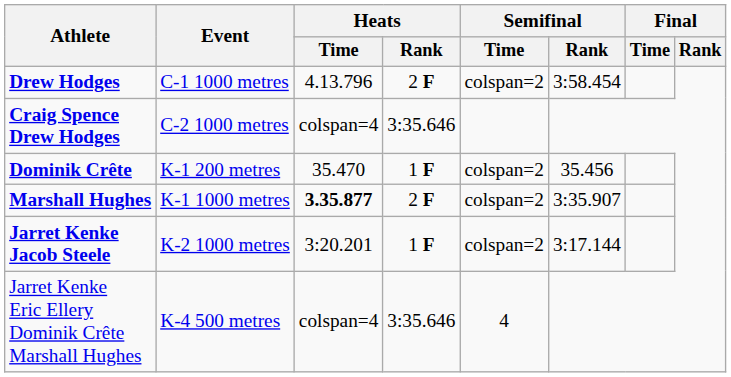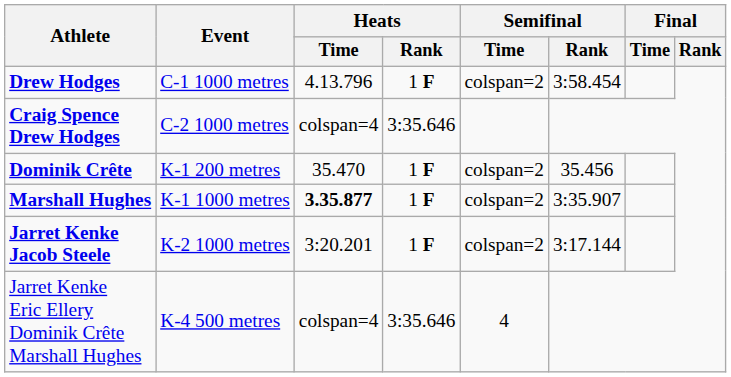Drew Hodges | Heats / Rank: 2 F -> 1 F
Marshall Hughes | Heats / Rank: 2 F -> 1 F
